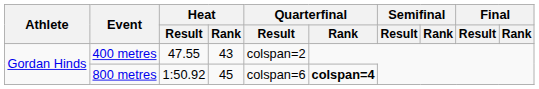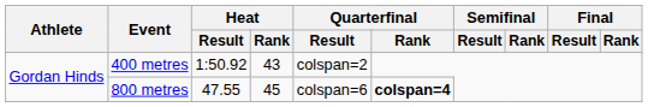400 metres | Heat / Result: 47.55 -> 1:50.92
800 metres | Heat / Result: 1:50.92 -> 47.55
